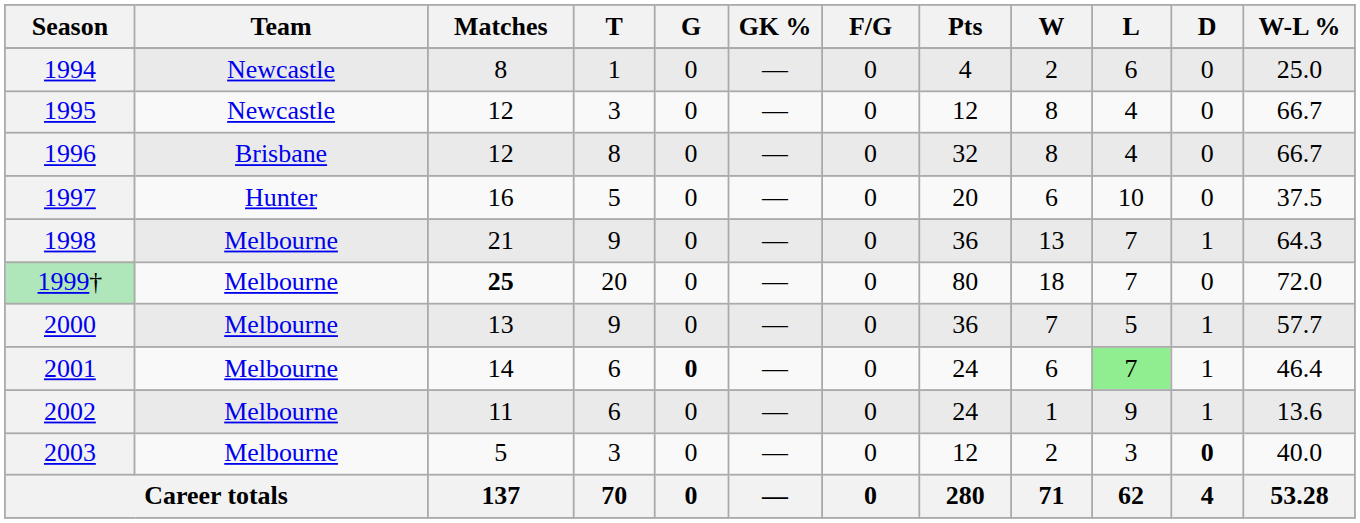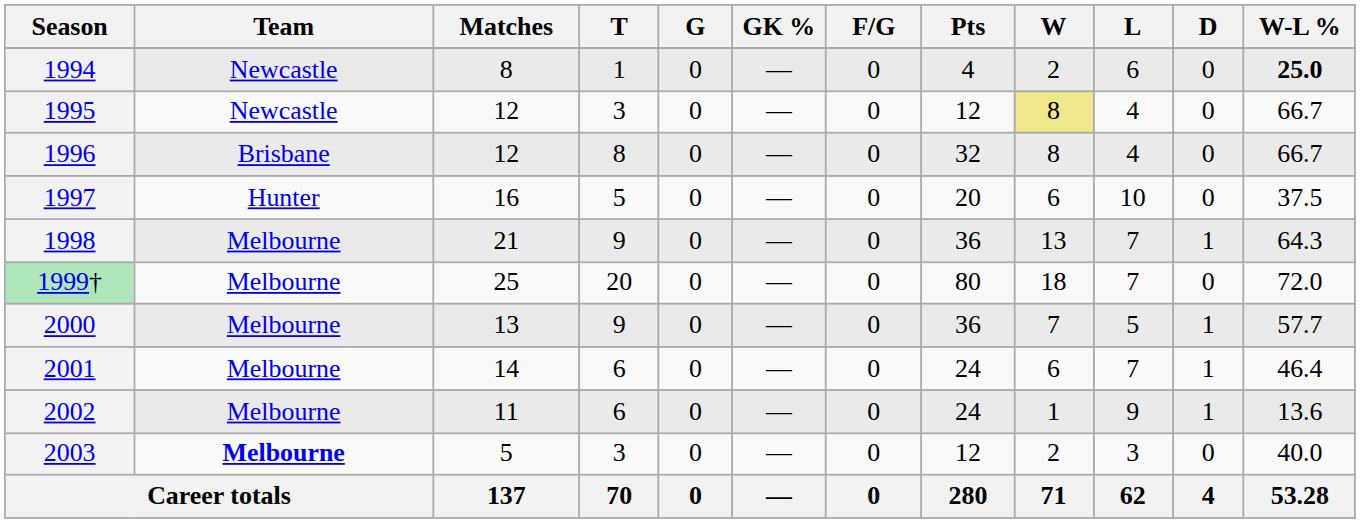1994 | W-L %: normal -> bold
1995 | W: no background -> khaki background
1999† | Matches: bold -> normal
2001 | G: bold -> normal
2001 | L: lightgreen background -> no background
2003 | Team: normal -> bold
2003 | D: bold -> normal
